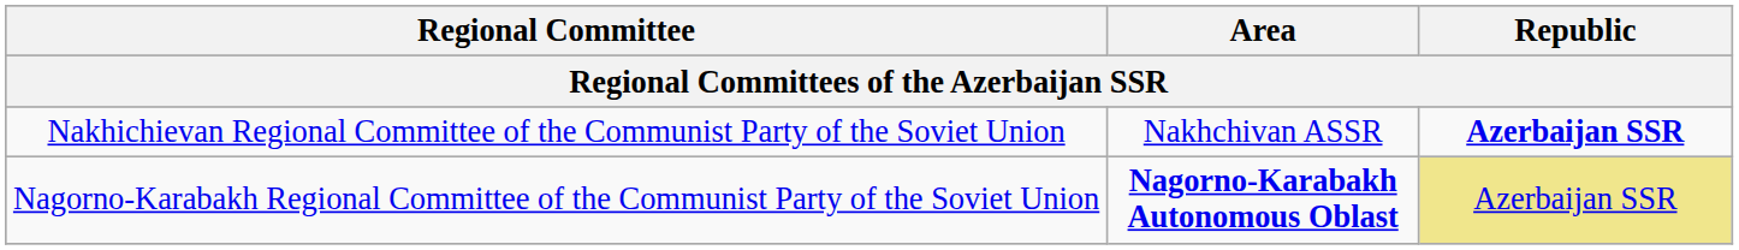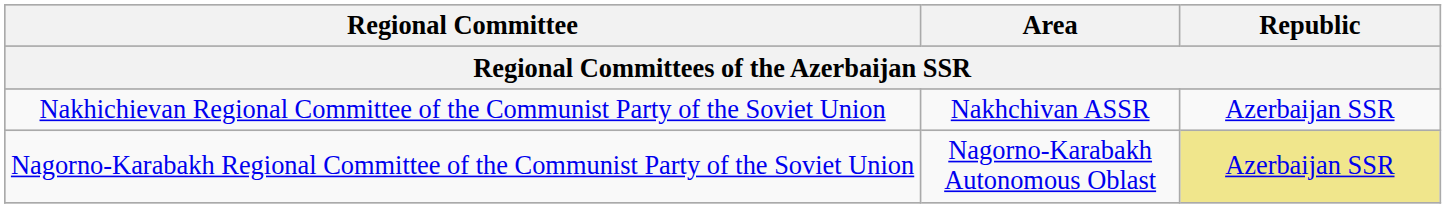row 3 | Republic: bold -> normal
row 4 | Area: bold -> normal
